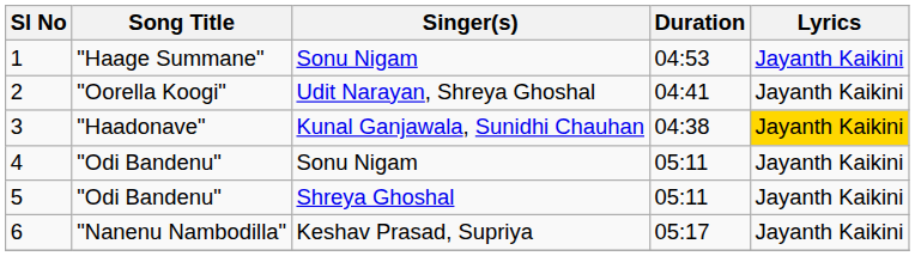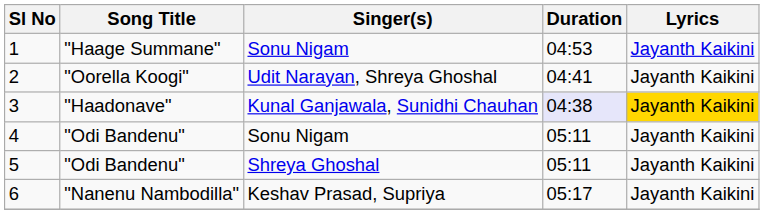3 | Duration: no background -> lavender background
